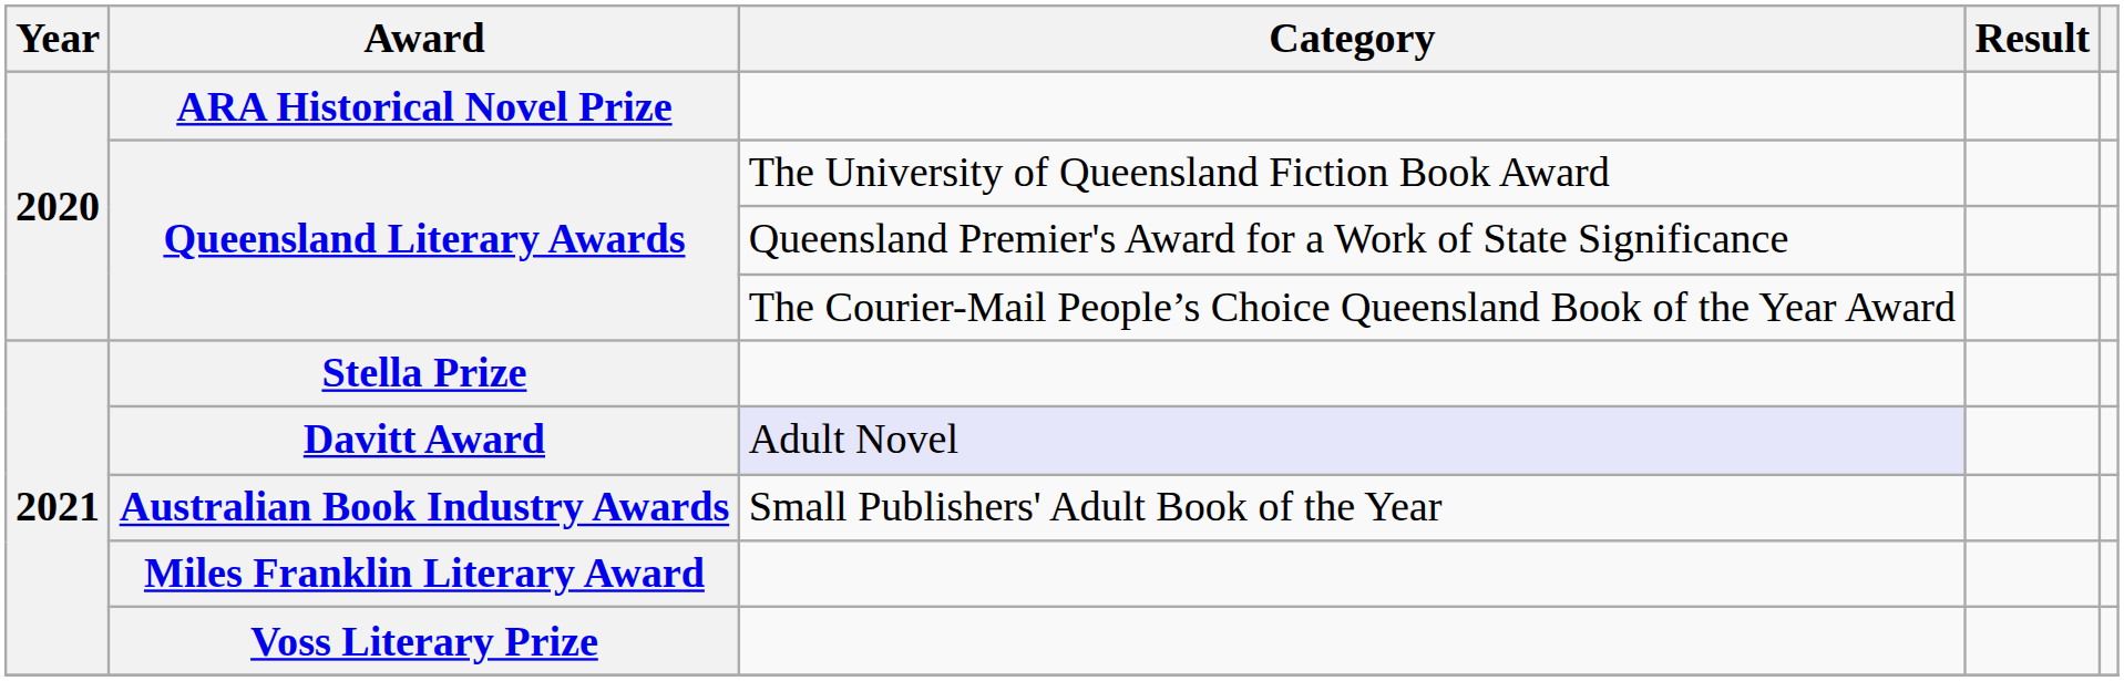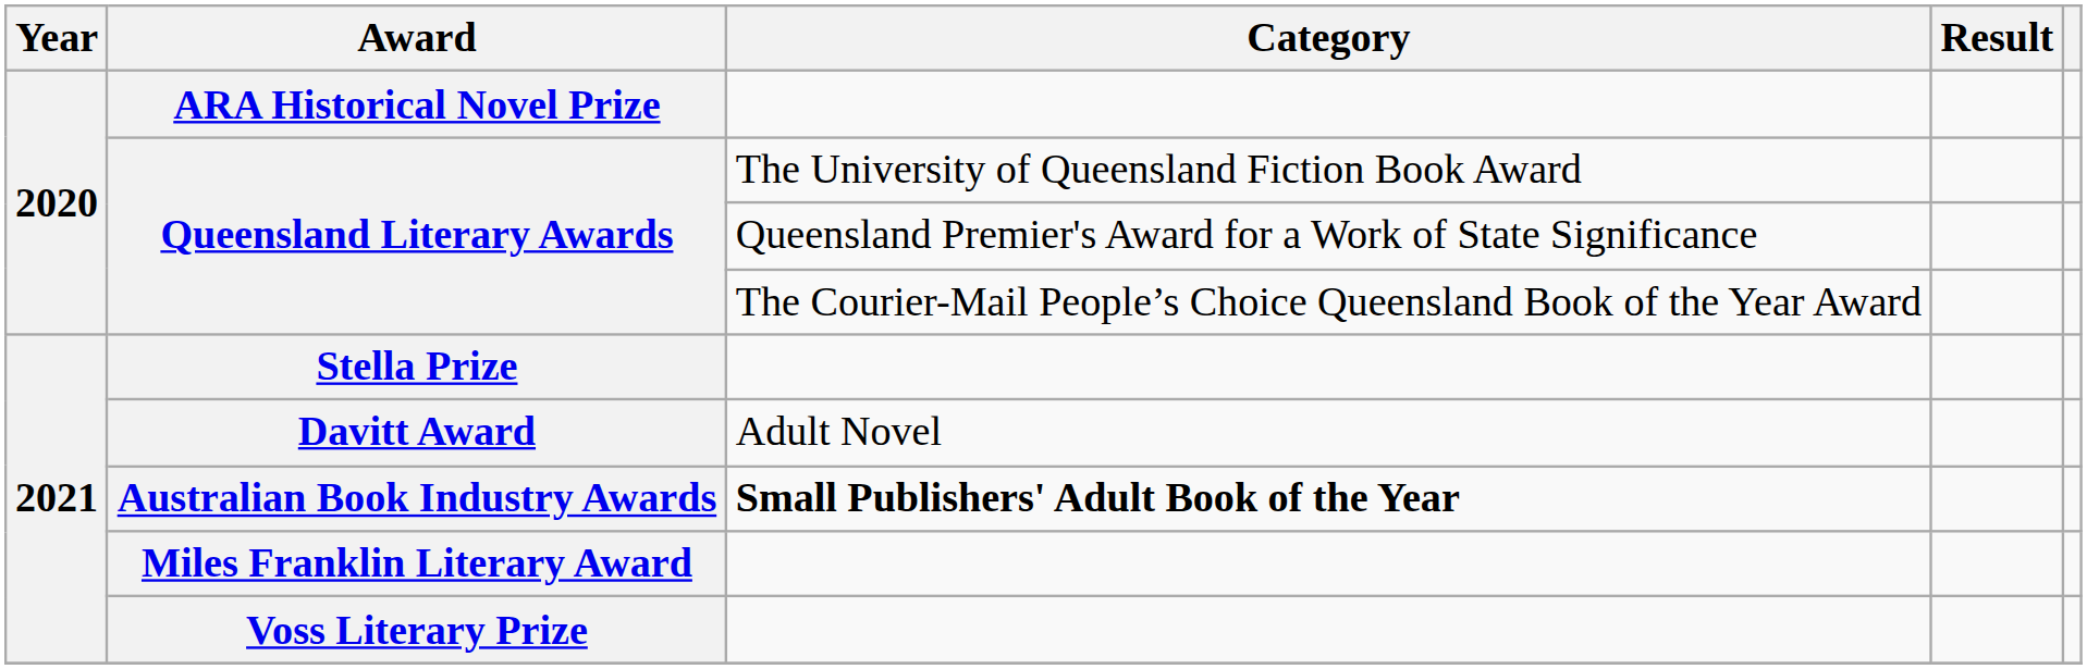Davitt Award | Category: lavender background -> no background
Australian Book Industry Awards | Category: normal -> bold
